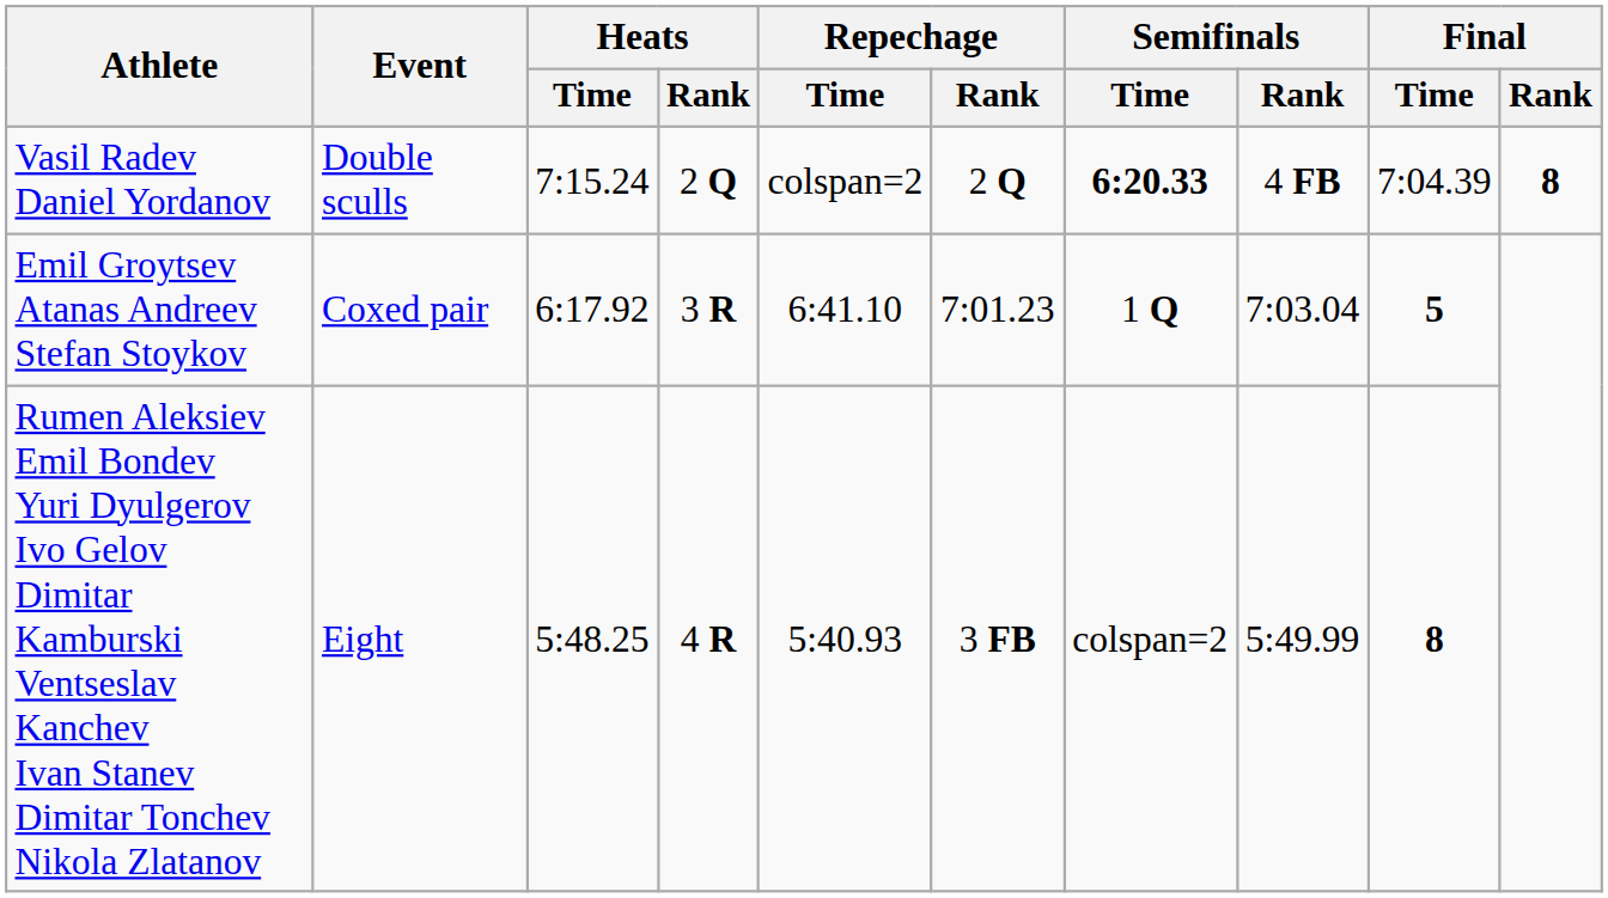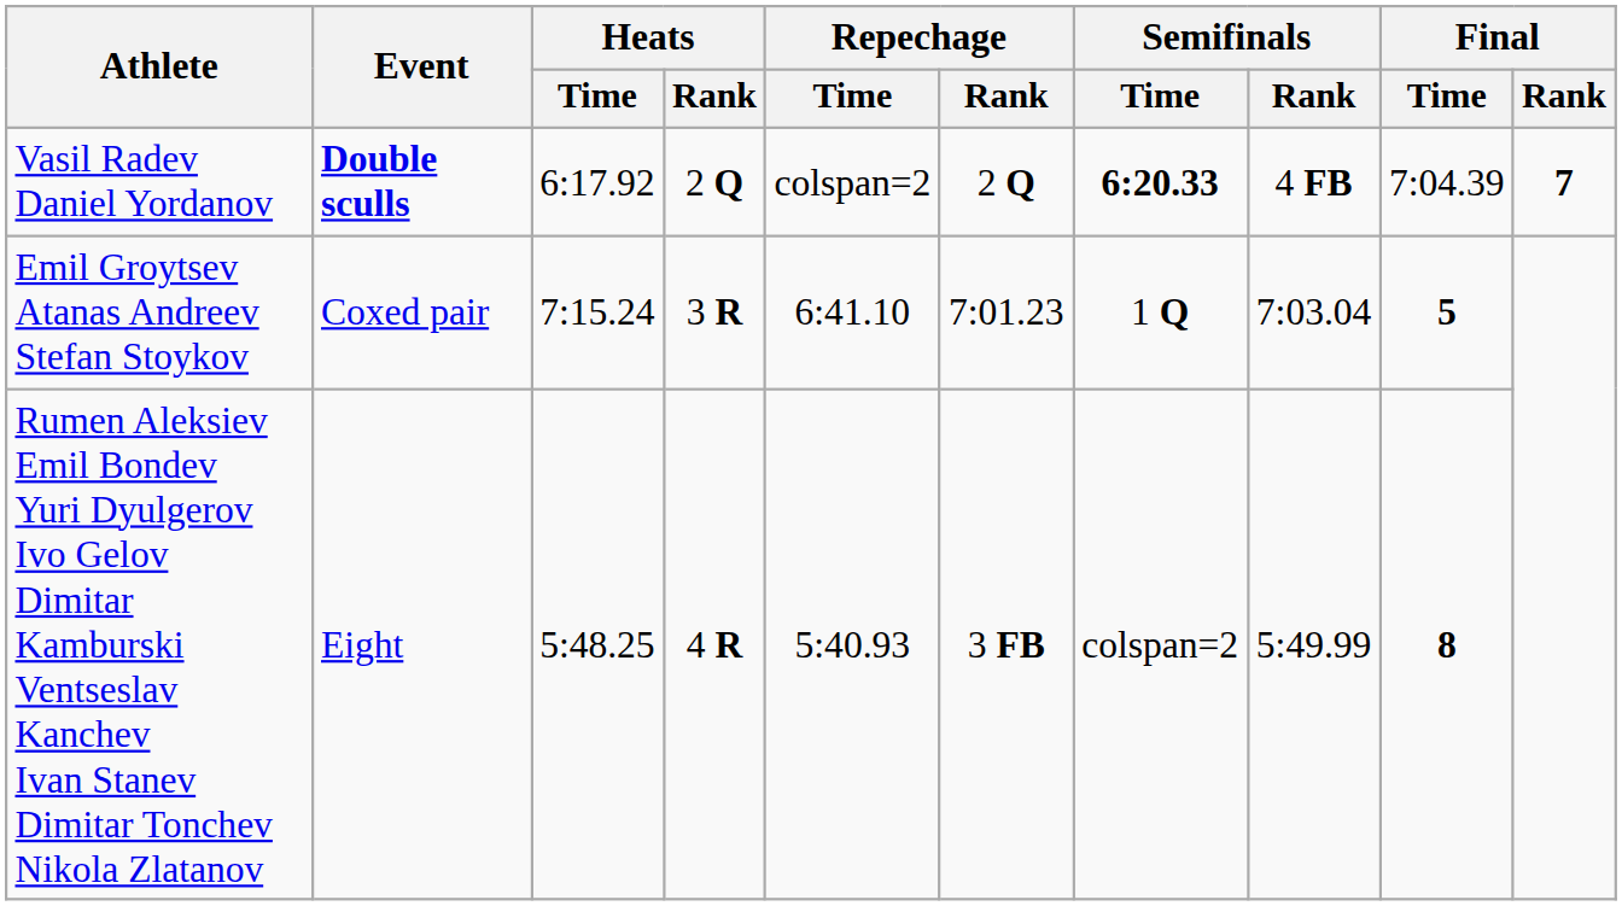Vasil Radev Daniel Yordanov | Event: normal -> bold
Vasil Radev Daniel Yordanov | Heats / Time: 7:15.24 -> 6:17.92
Vasil Radev Daniel Yordanov | Final / Rank: 8 -> 7
Emil Groytsev Atanas Andreev Stefan Stoykov | Heats / Time: 6:17.92 -> 7:15.24
